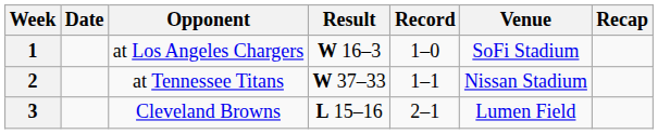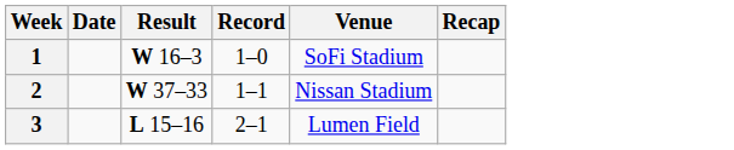- column: Opponent | at Los Angeles Chargers | at Tennessee Titans | Cleveland Browns
